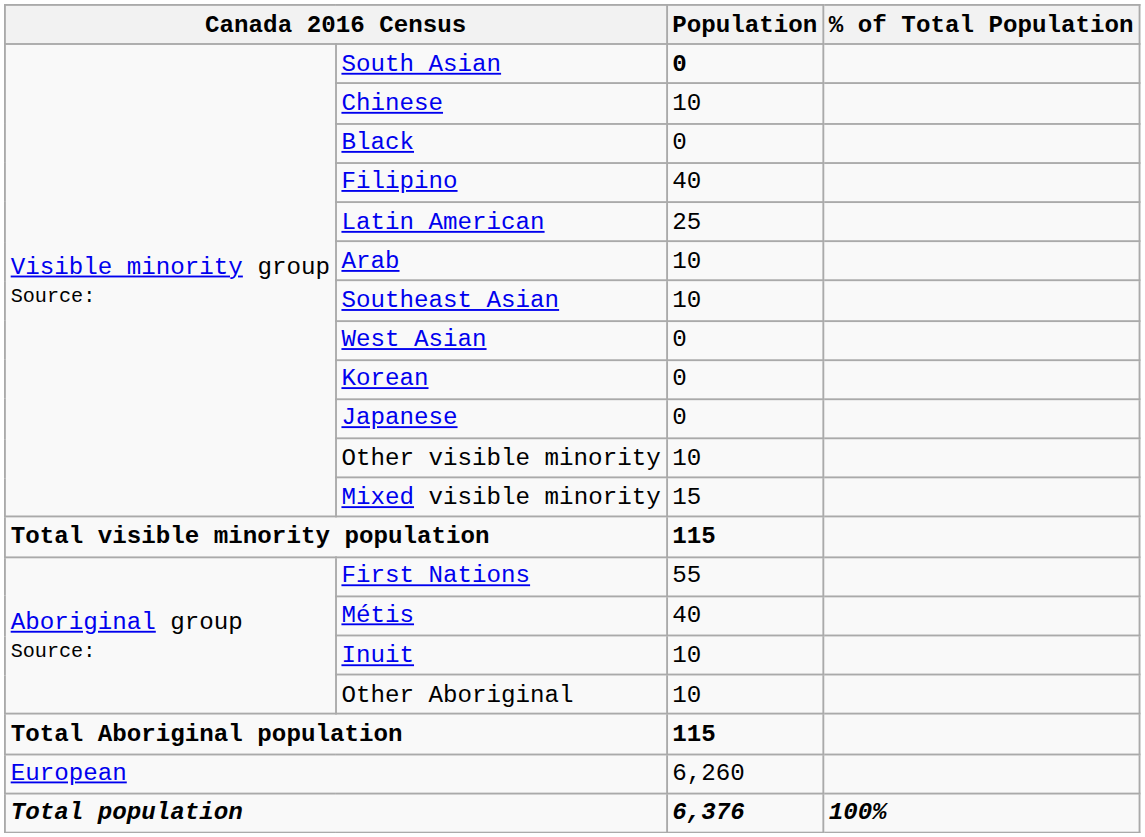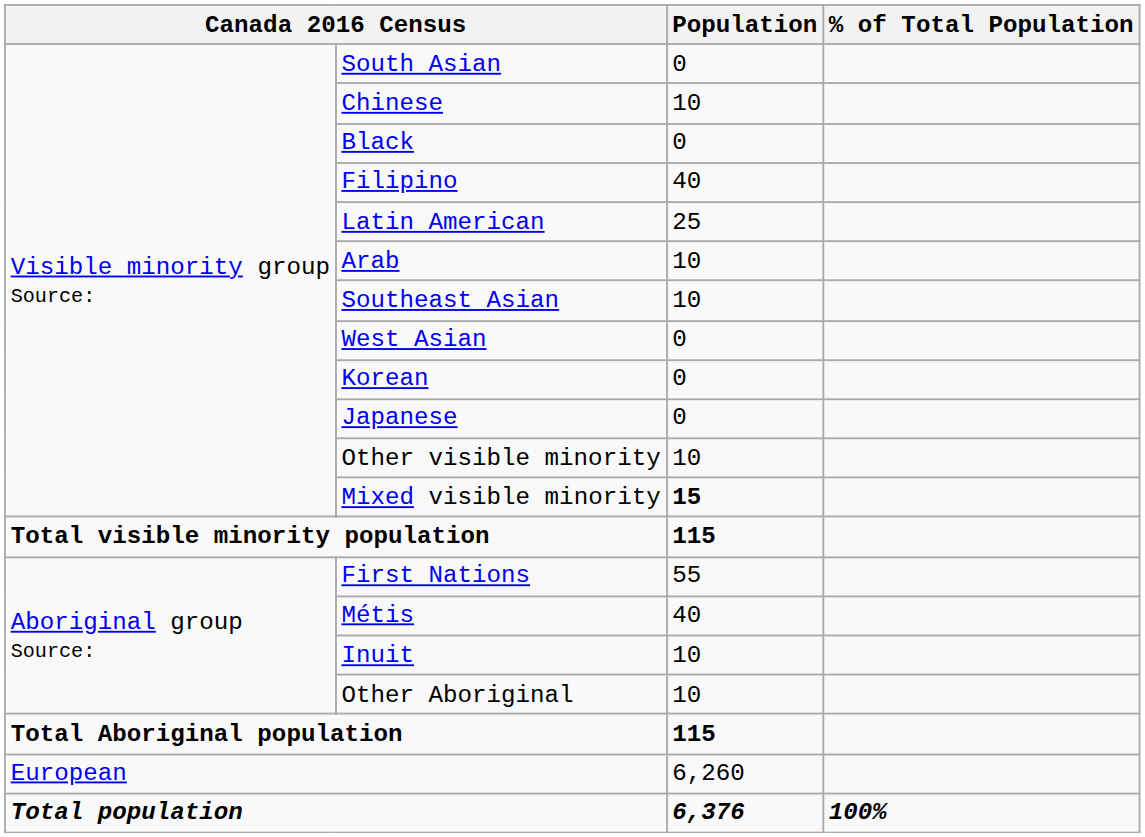South Asian | Population: bold -> normal
Mixed visible minority | Population: normal -> bold
